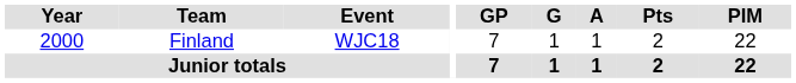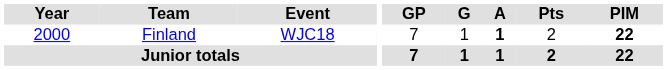Finland | A: normal -> bold
Finland | PIM: normal -> bold
